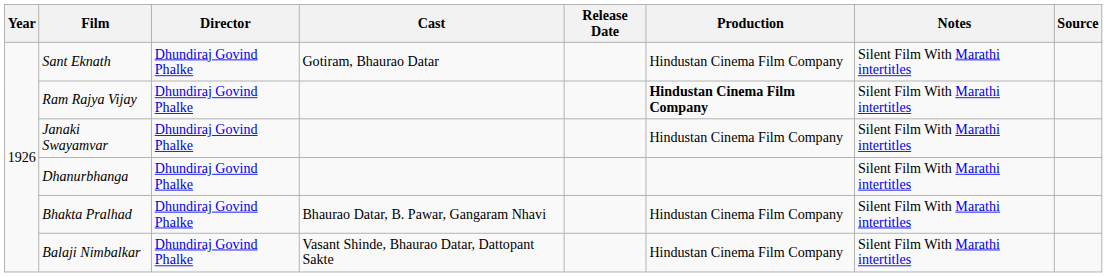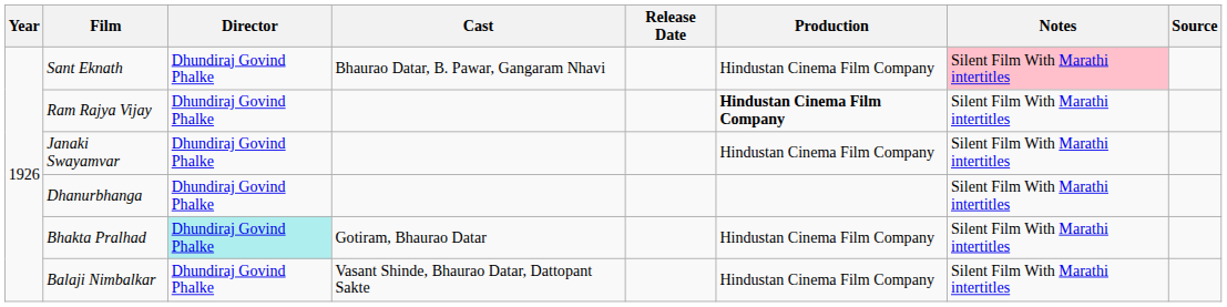Sant Eknath | Cast: Gotiram, Bhaurao Datar -> Bhaurao Datar, B. Pawar, Gangaram Nhavi
Sant Eknath | Notes: no background -> pink background
Bhakta Pralhad | Director: no background -> paleturquoise background
Bhakta Pralhad | Cast: Bhaurao Datar, B. Pawar, Gangaram Nhavi -> Gotiram, Bhaurao Datar
